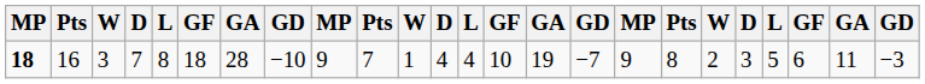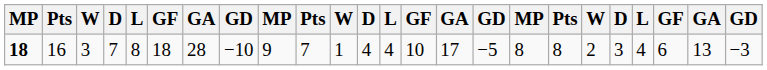row 2 | column 15: 19 -> 17
row 2 | column 16: −7 -> −5
row 2 | column 17: 9 -> 8
row 2 | column 21: 5 -> 4
row 2 | column 23: 11 -> 13
